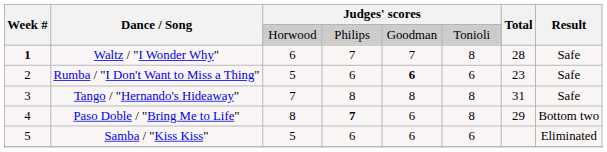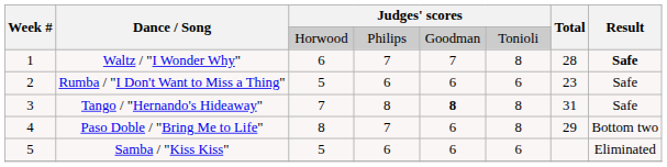Waltz / "I Wonder Why" | Week #: bold -> normal
Waltz / "I Wonder Why" | Result: normal -> bold
Rumba / "I Don't Want to Miss a Thing" | column 5: bold -> normal
Tango / "Hernando's Hideaway" | column 5: normal -> bold
Paso Doble / "Bring Me to Life" | column 4: bold -> normal
